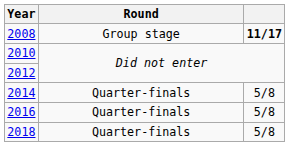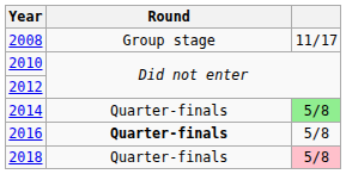2008 | column 3: bold -> normal
2014 | column 3: no background -> lightgreen background
2016 | Round: normal -> bold
2018 | column 3: no background -> pink background
